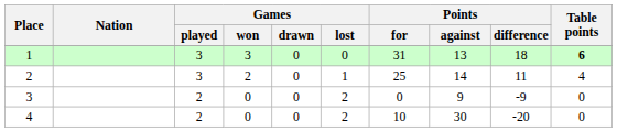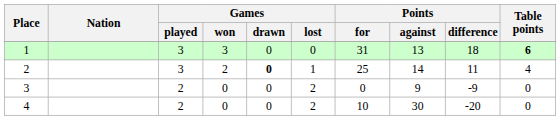row 4 | Games / drawn: normal -> bold
